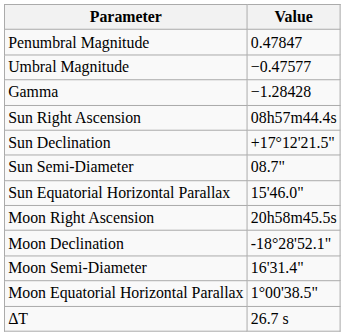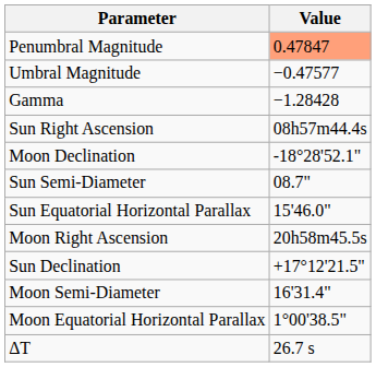Penumbral Magnitude | Value: no background -> lightsalmon background
rows swapped: Sun Declination <-> Moon Declination
